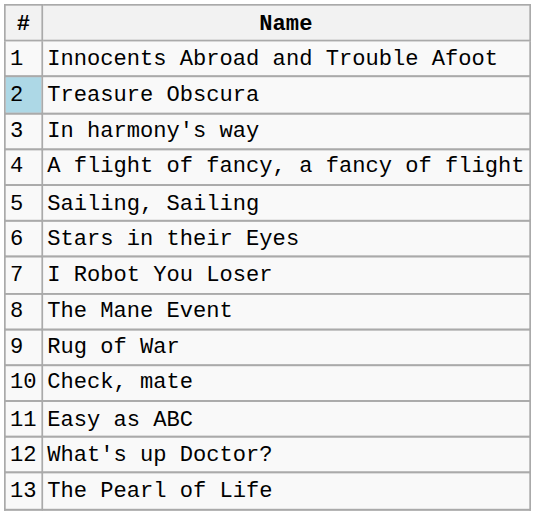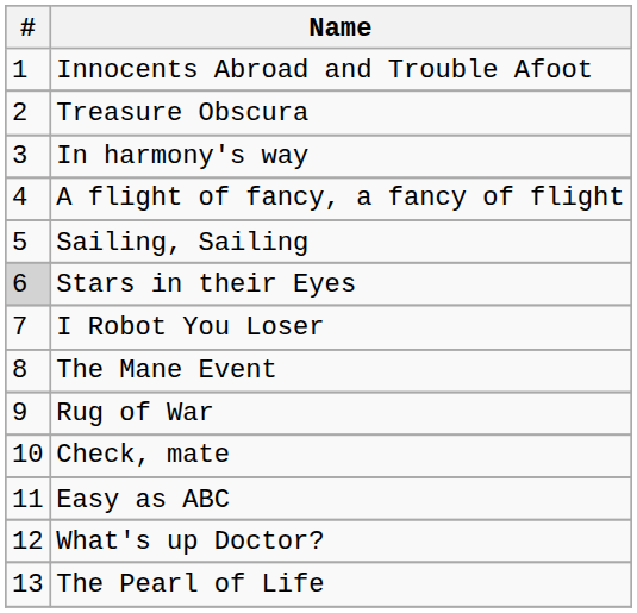Treasure Obscura | #: lightblue background -> no background
Stars in their Eyes | #: no background -> lightgrey background
